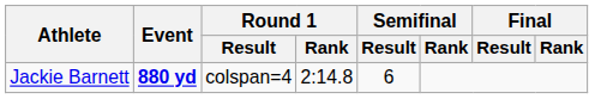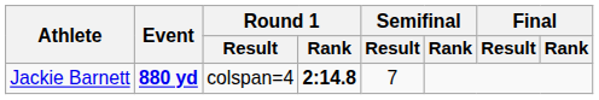Jackie Barnett | Round 1 / Rank: normal -> bold
Jackie Barnett | Semifinal / Result: 6 -> 7
